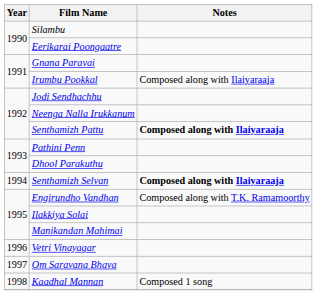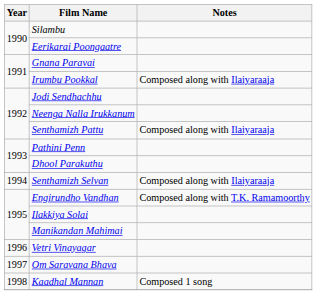Senthamizh Pattu | Notes: bold -> normal
Senthamizh Selvan | Notes: bold -> normal
